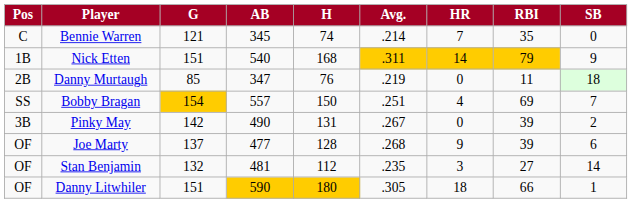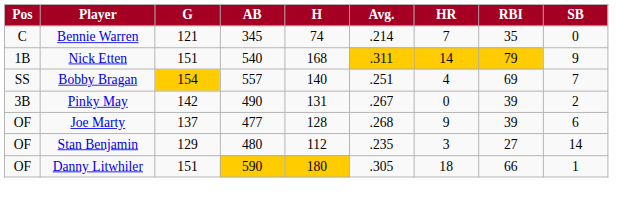- row: 2B | Danny Murtaugh | 85 | 347 | 76 | .219 | 0 | 11 | 18
Bobby Bragan | H: 150 -> 140
Stan Benjamin | G: 132 -> 129
Stan Benjamin | AB: 481 -> 480
